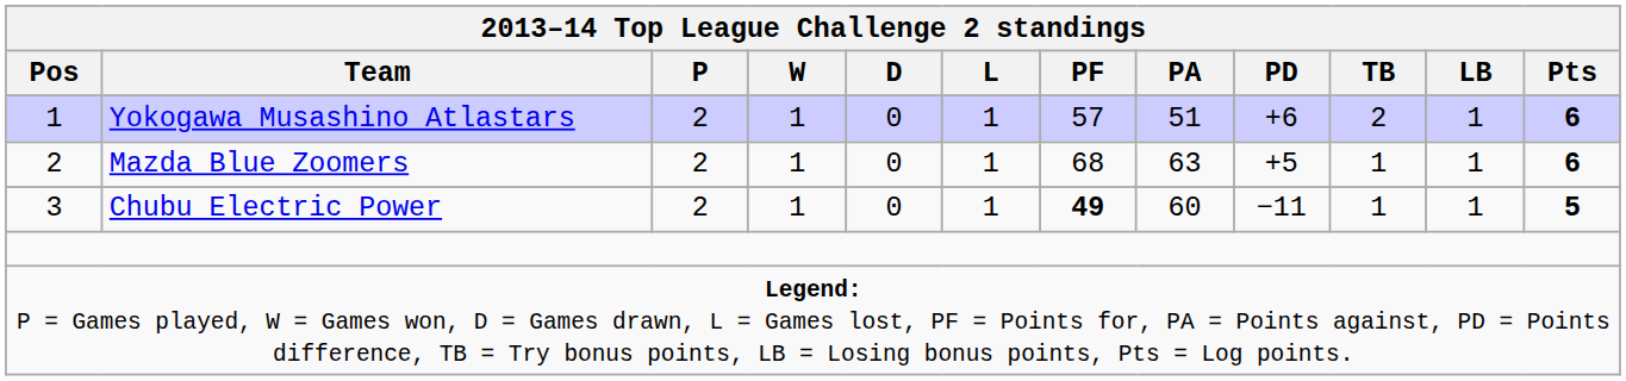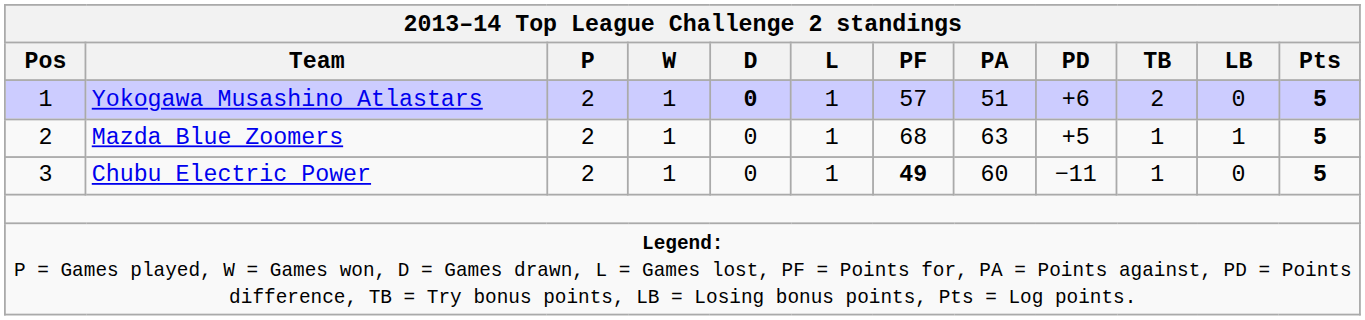Yokogawa Musashino Atlastars | D: normal -> bold
Yokogawa Musashino Atlastars | LB: 1 -> 0
Yokogawa Musashino Atlastars | Pts: 6 -> 5
Mazda Blue Zoomers | Pts: 6 -> 5
Chubu Electric Power | LB: 1 -> 0
